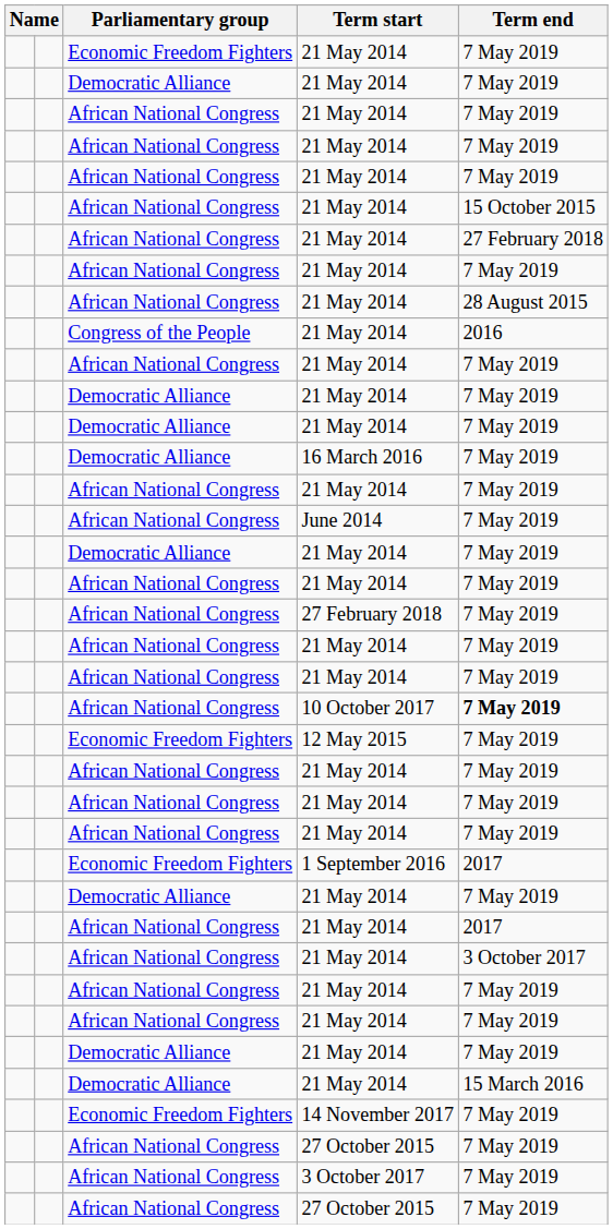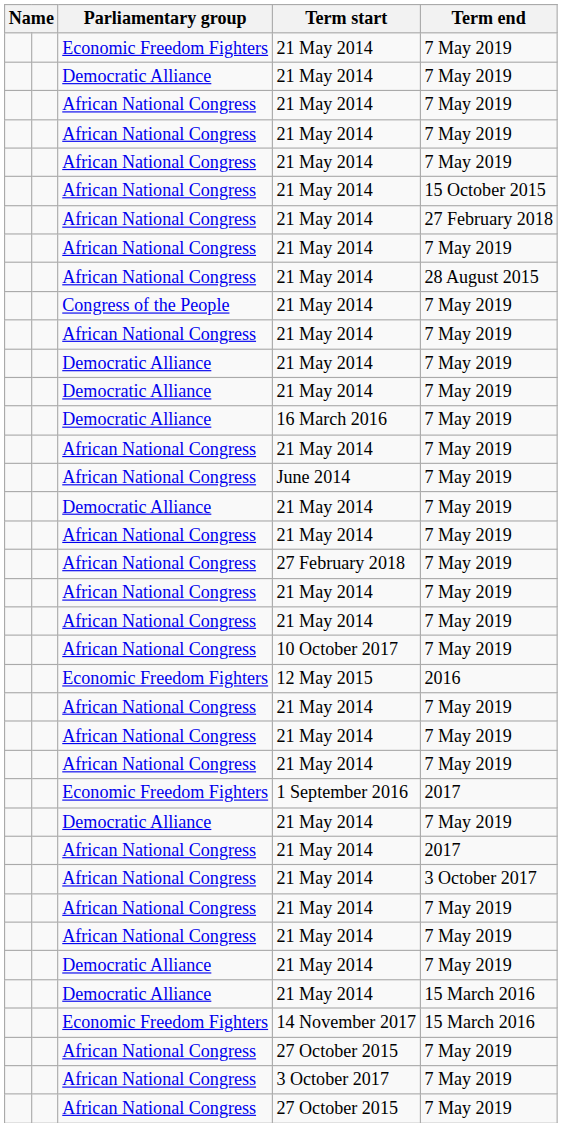Congress of the People / 21 May 2014 | Term end: 2016 -> 7 May 2019
10 October 2017 | Term end: bold -> normal
12 May 2015 | Term end: 7 May 2019 -> 2016
14 November 2017 | Term end: 7 May 2019 -> 15 March 2016
